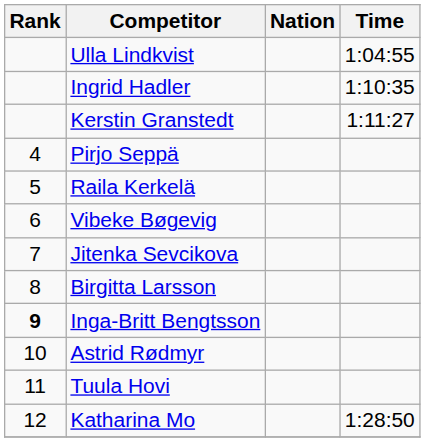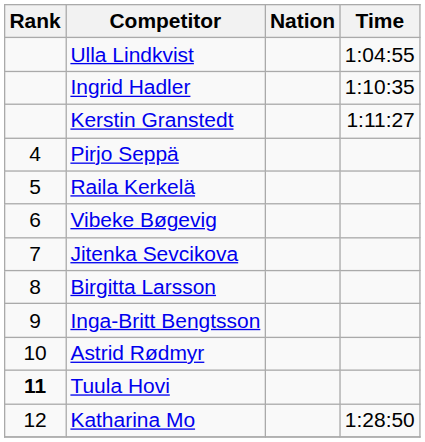Inga-Britt Bengtsson | Rank: bold -> normal
Tuula Hovi | Rank: normal -> bold
